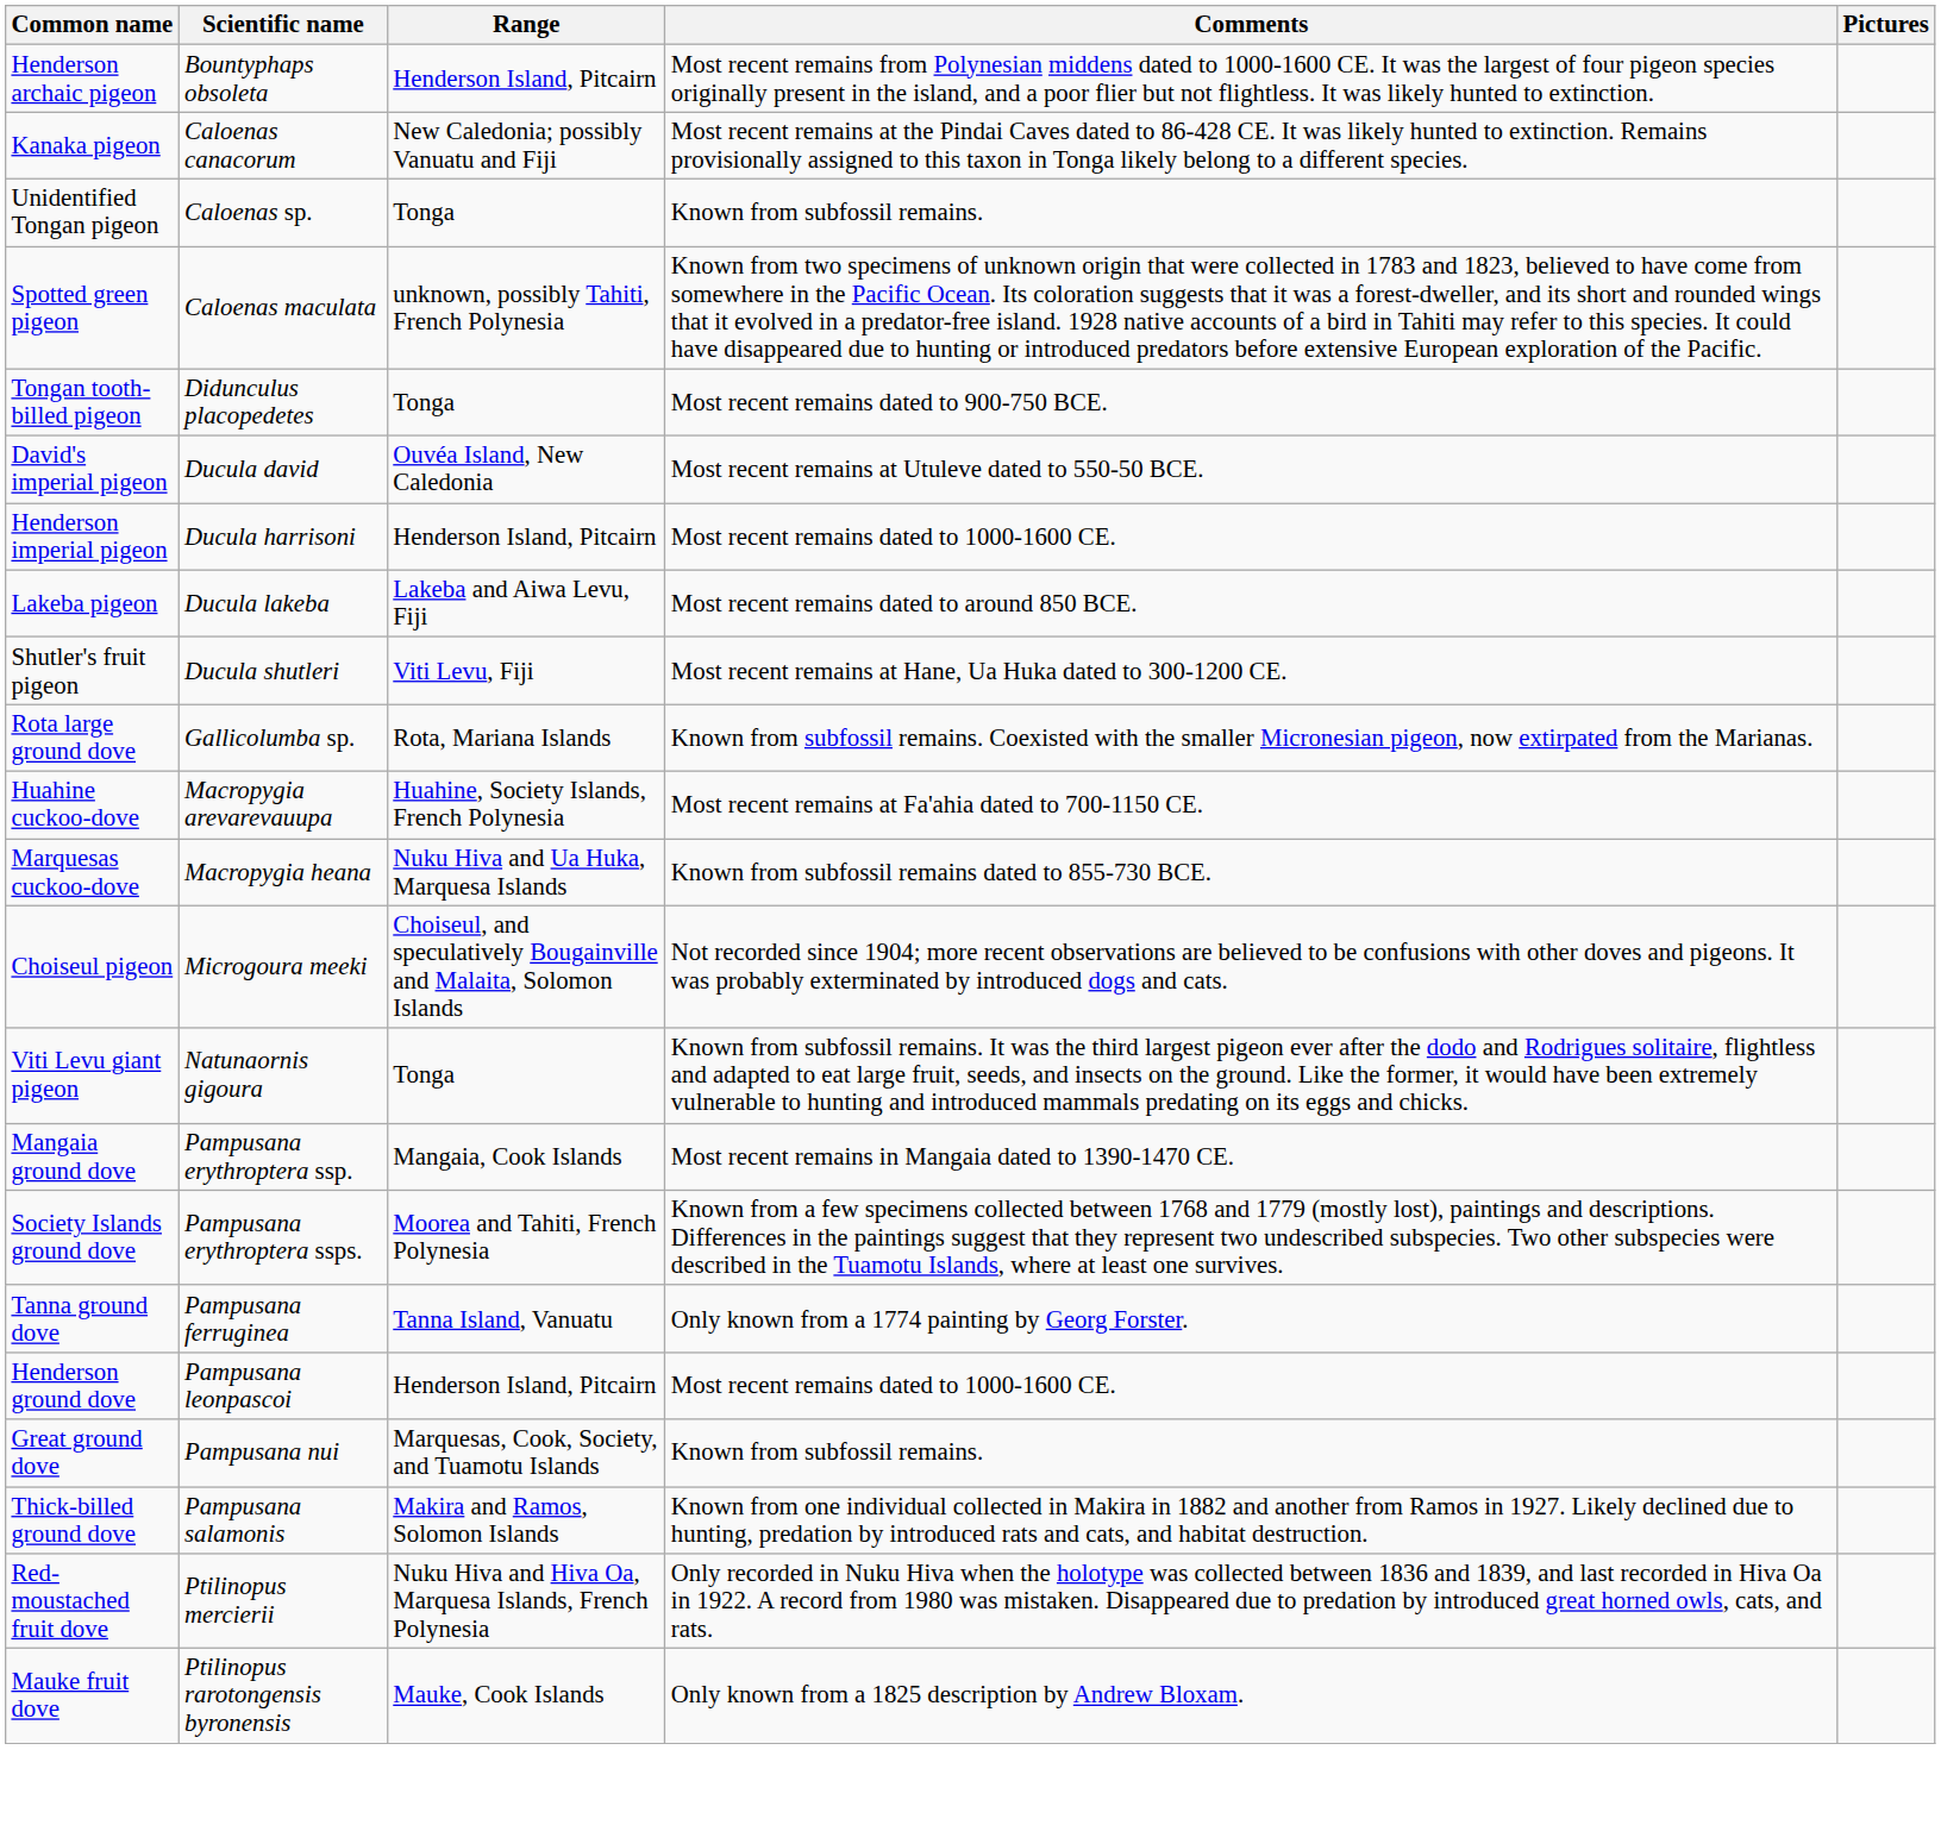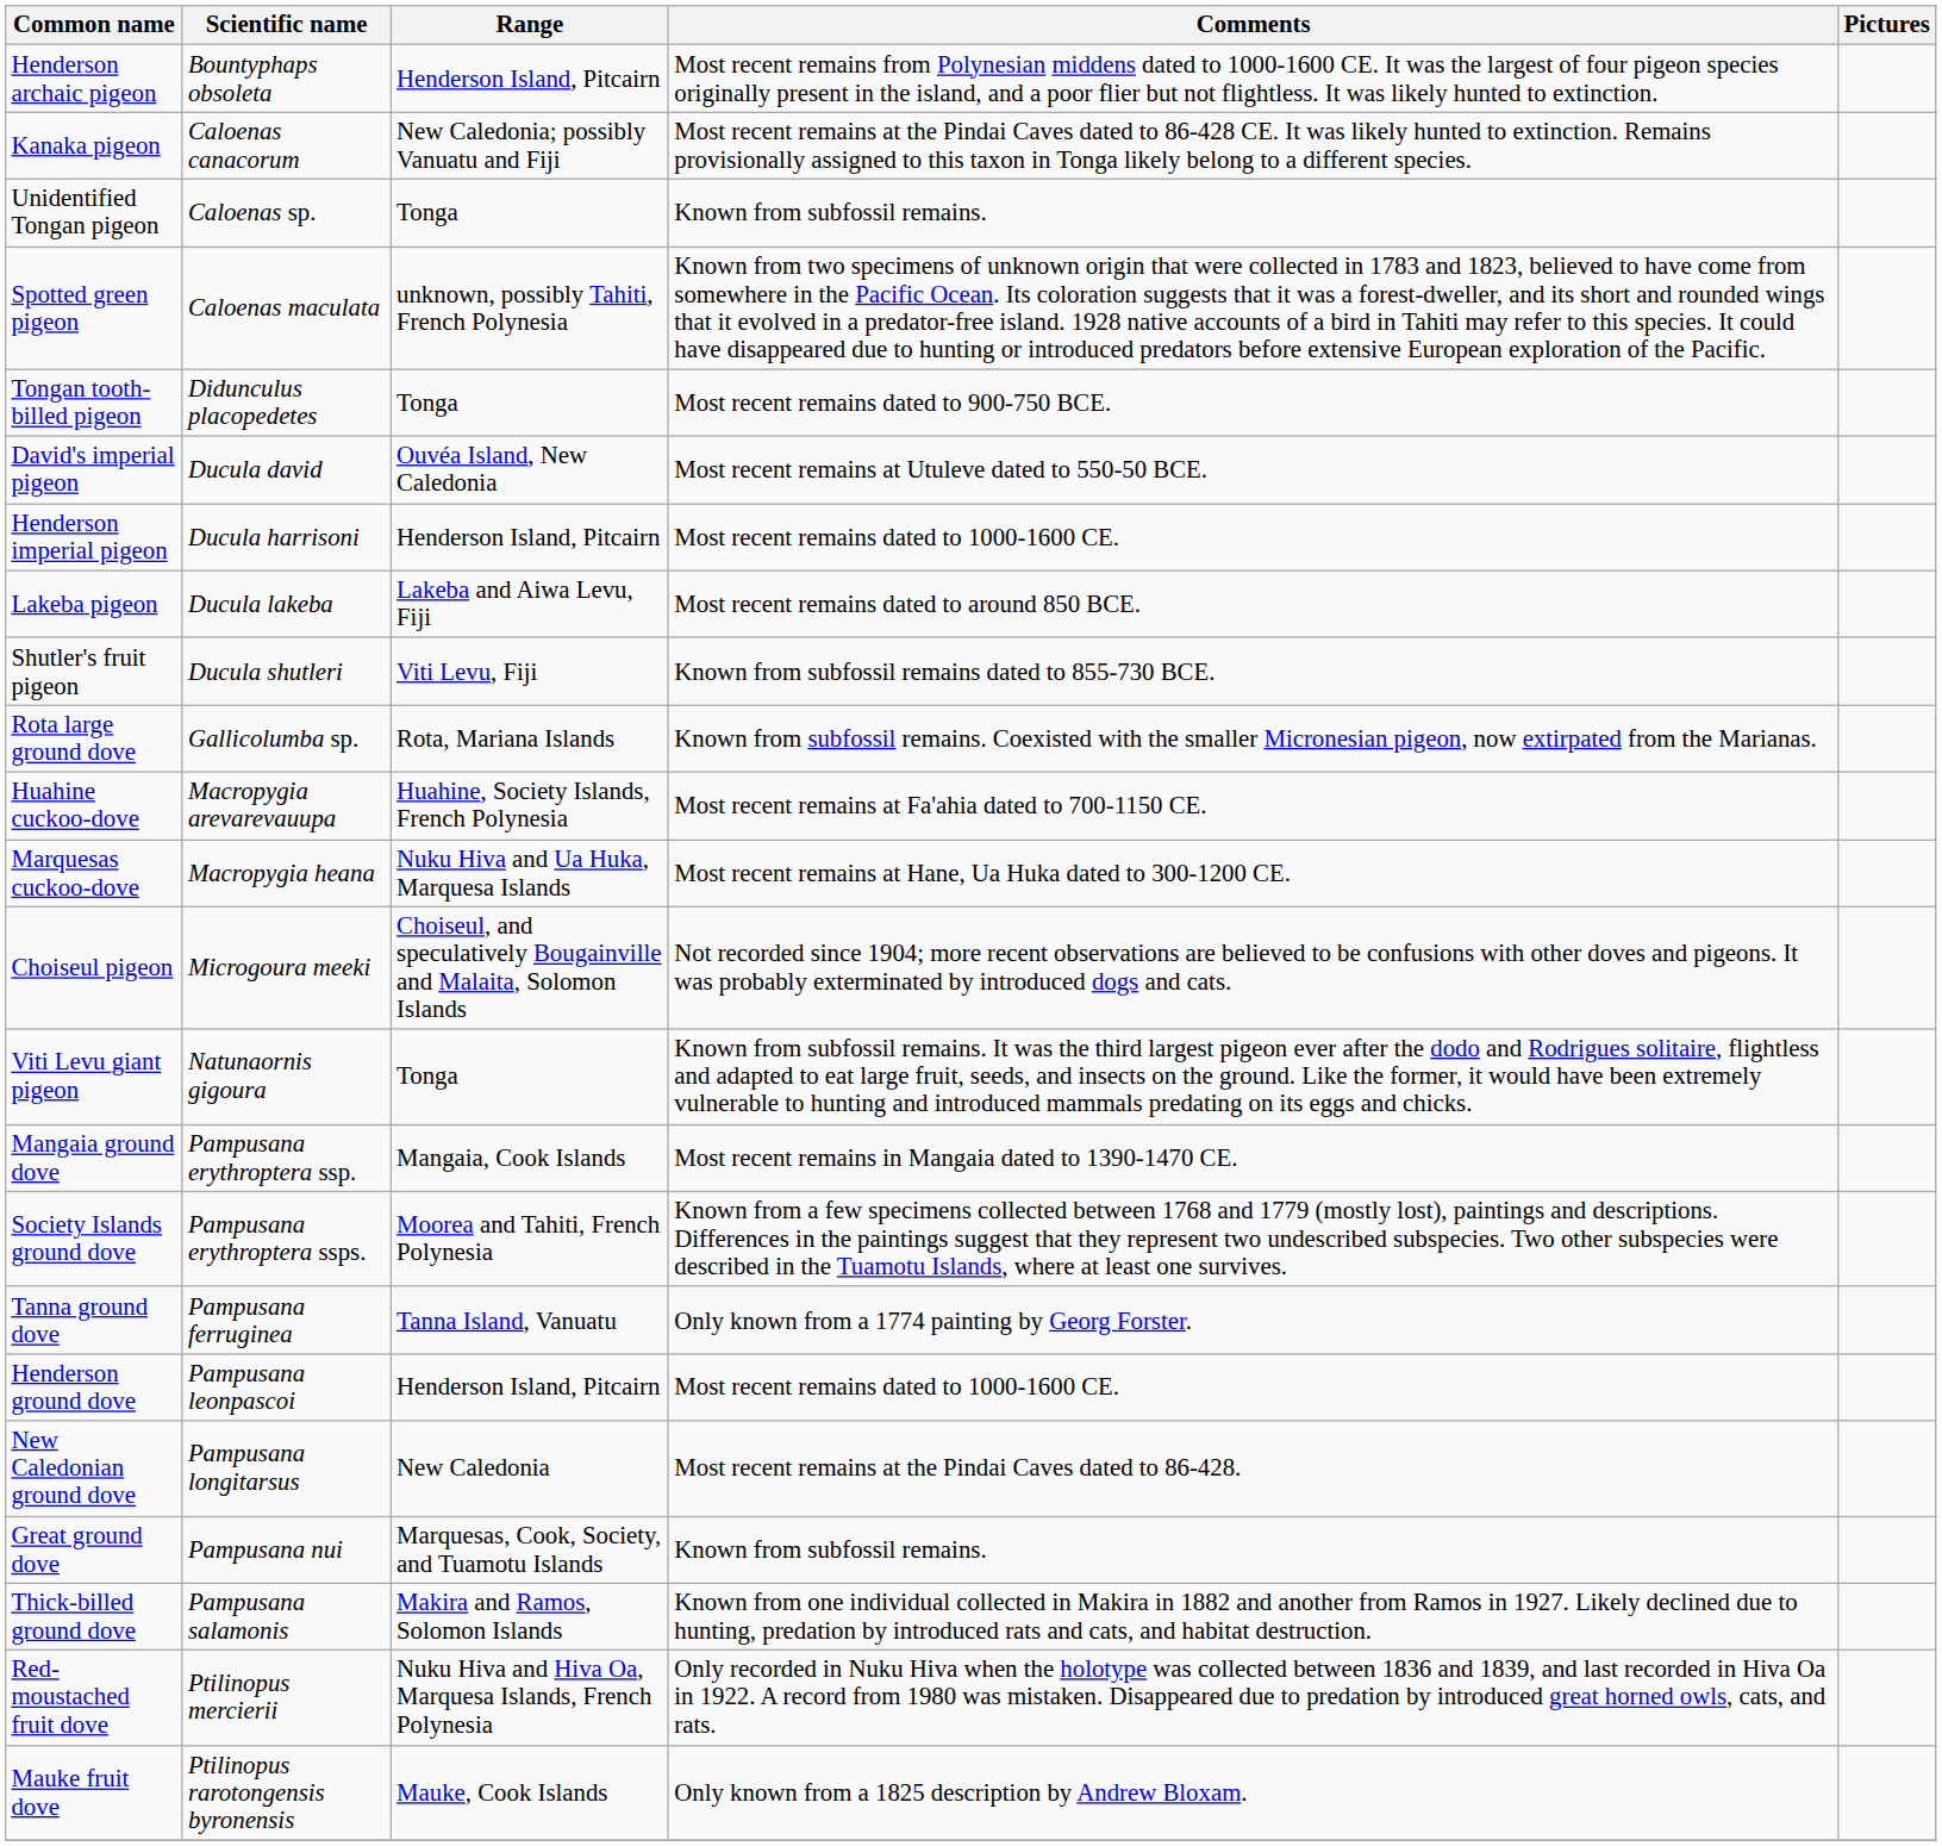Shutler's fruit pigeon | Comments: Most recent remains at Hane, Ua Huka dated to 300-1200 CE. -> Known from subfossil remains dated to 855-730 BCE.
Marquesas cuckoo-dove | Comments: Known from subfossil remains dated to 855-730 BCE. -> Most recent remains at Hane, Ua Huka dated to 300-1200 CE.
+ row: New Caledonian ground dove | Pampusana longitarsus | New Caledonia | Most recent remains at the Pindai Caves dated to 86-428.
